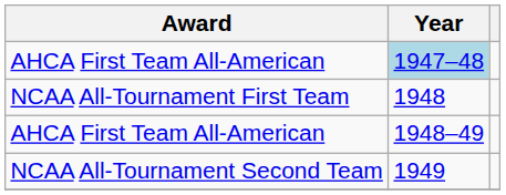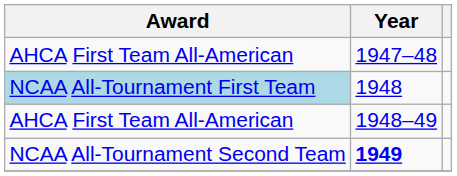row 2 | Year: lightblue background -> no background
row 3 | Award: no background -> lightblue background
row 5 | Year: normal -> bold
